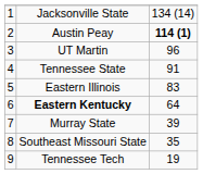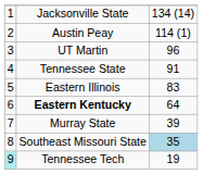Austin Peay | column 3: bold -> normal
Southeast Missouri State | column 3: no background -> lightblue background
Tennessee Tech | column 1: no background -> paleturquoise background
